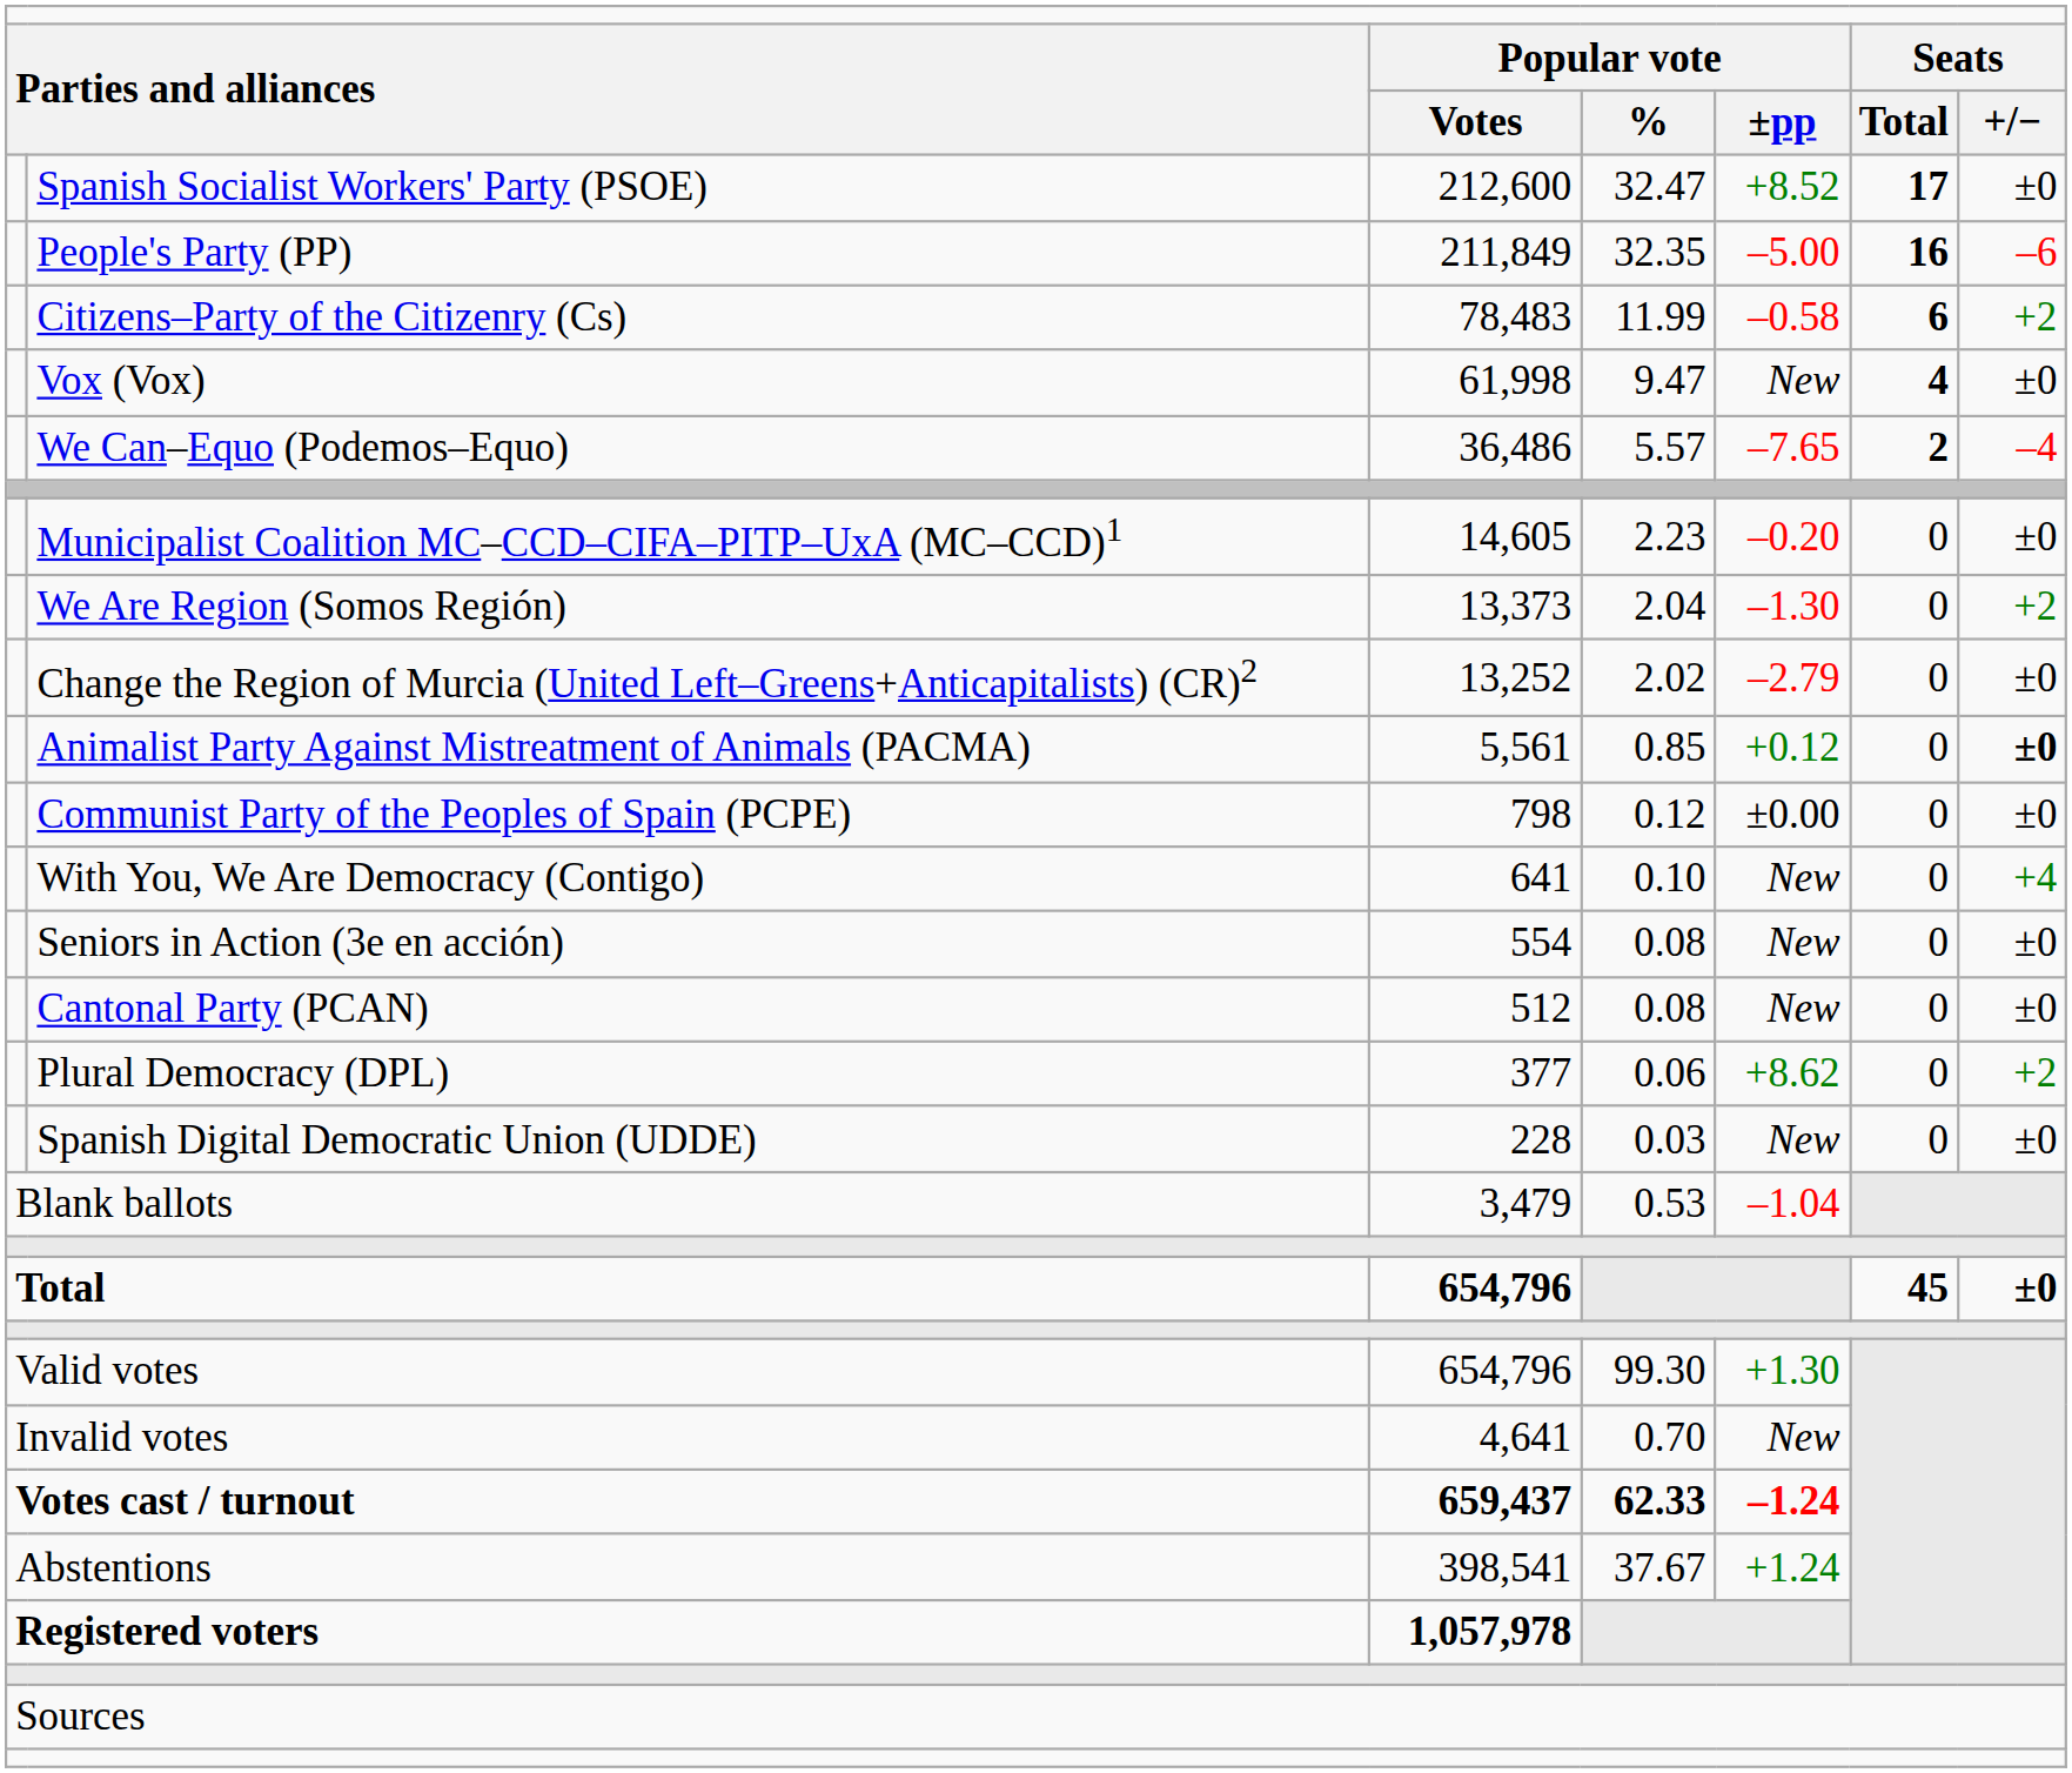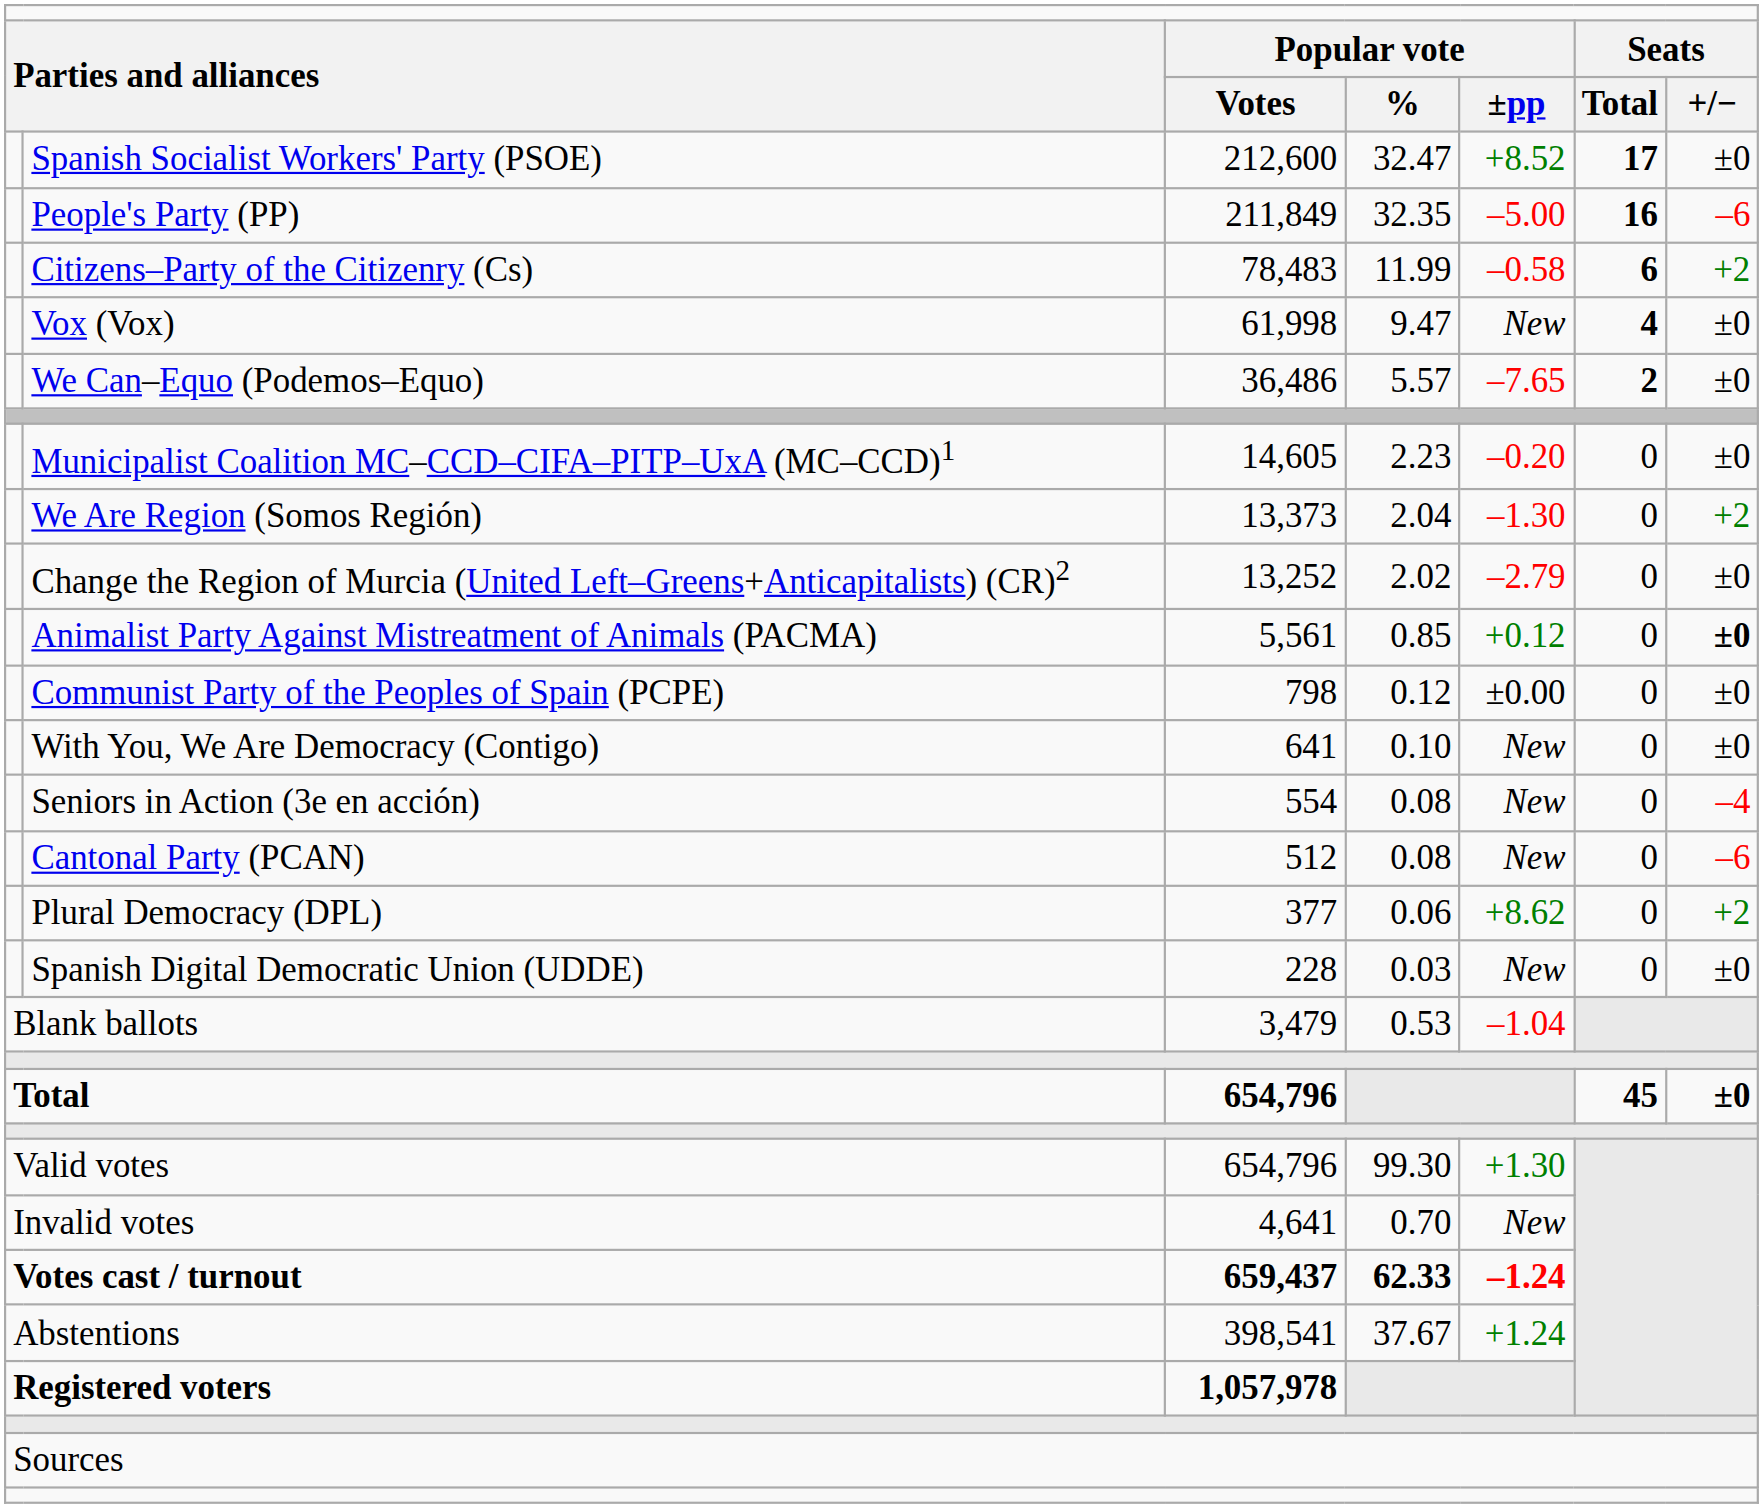We Can–Equo (Podemos–Equo) | column 7: –4 -> ±0
With You, We Are Democracy (Contigo) | column 7: +4 -> ±0
Seniors in Action (3e en acción) | column 7: ±0 -> –4
Cantonal Party (PCAN) | column 7: ±0 -> –6
